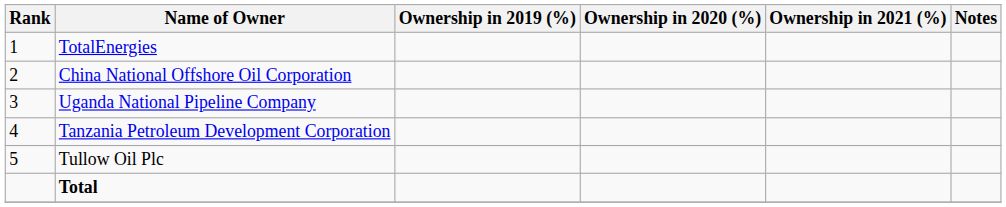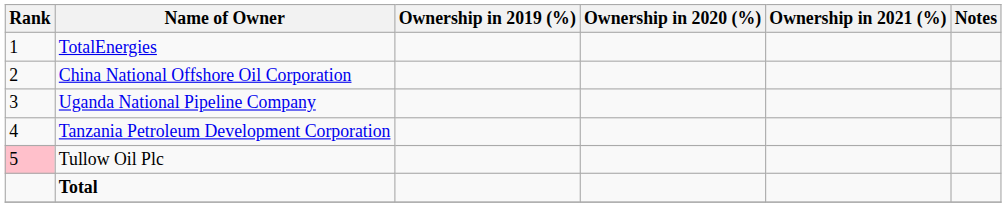Tullow Oil Plc | Rank: no background -> pink background
